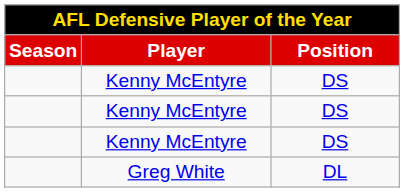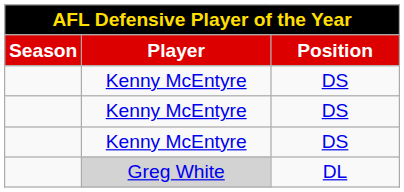Greg White | Player: no background -> lightgrey background
